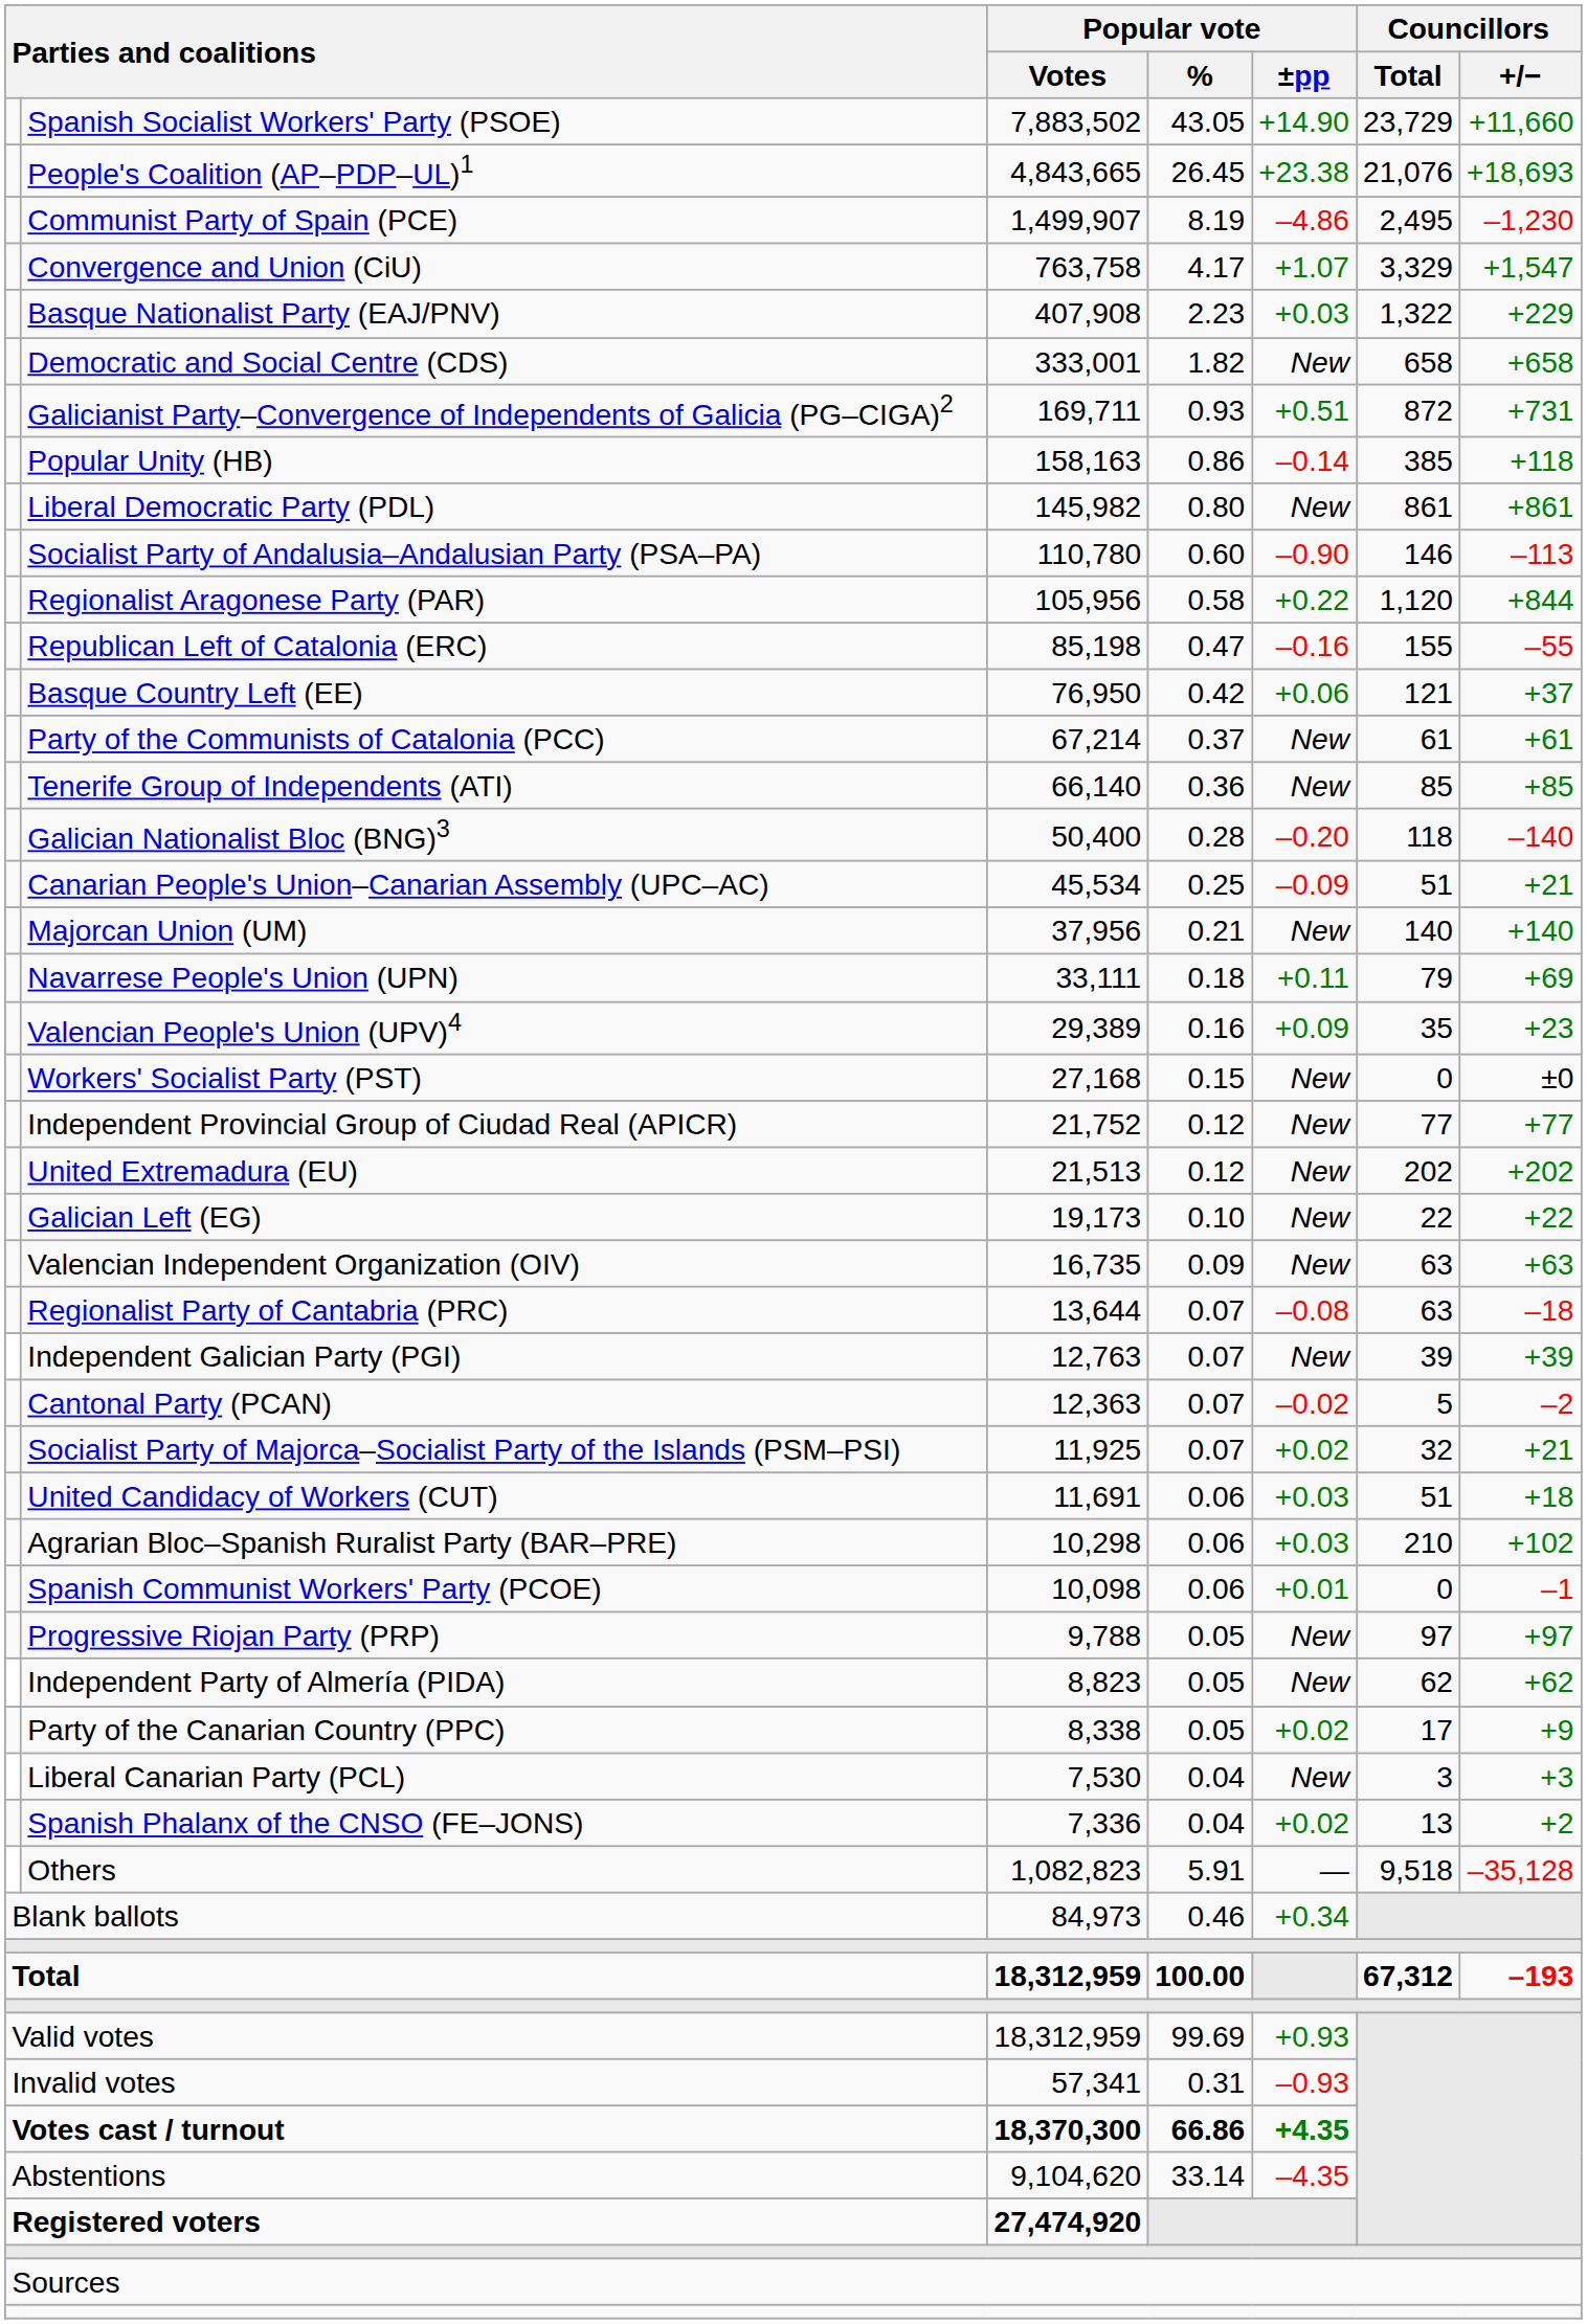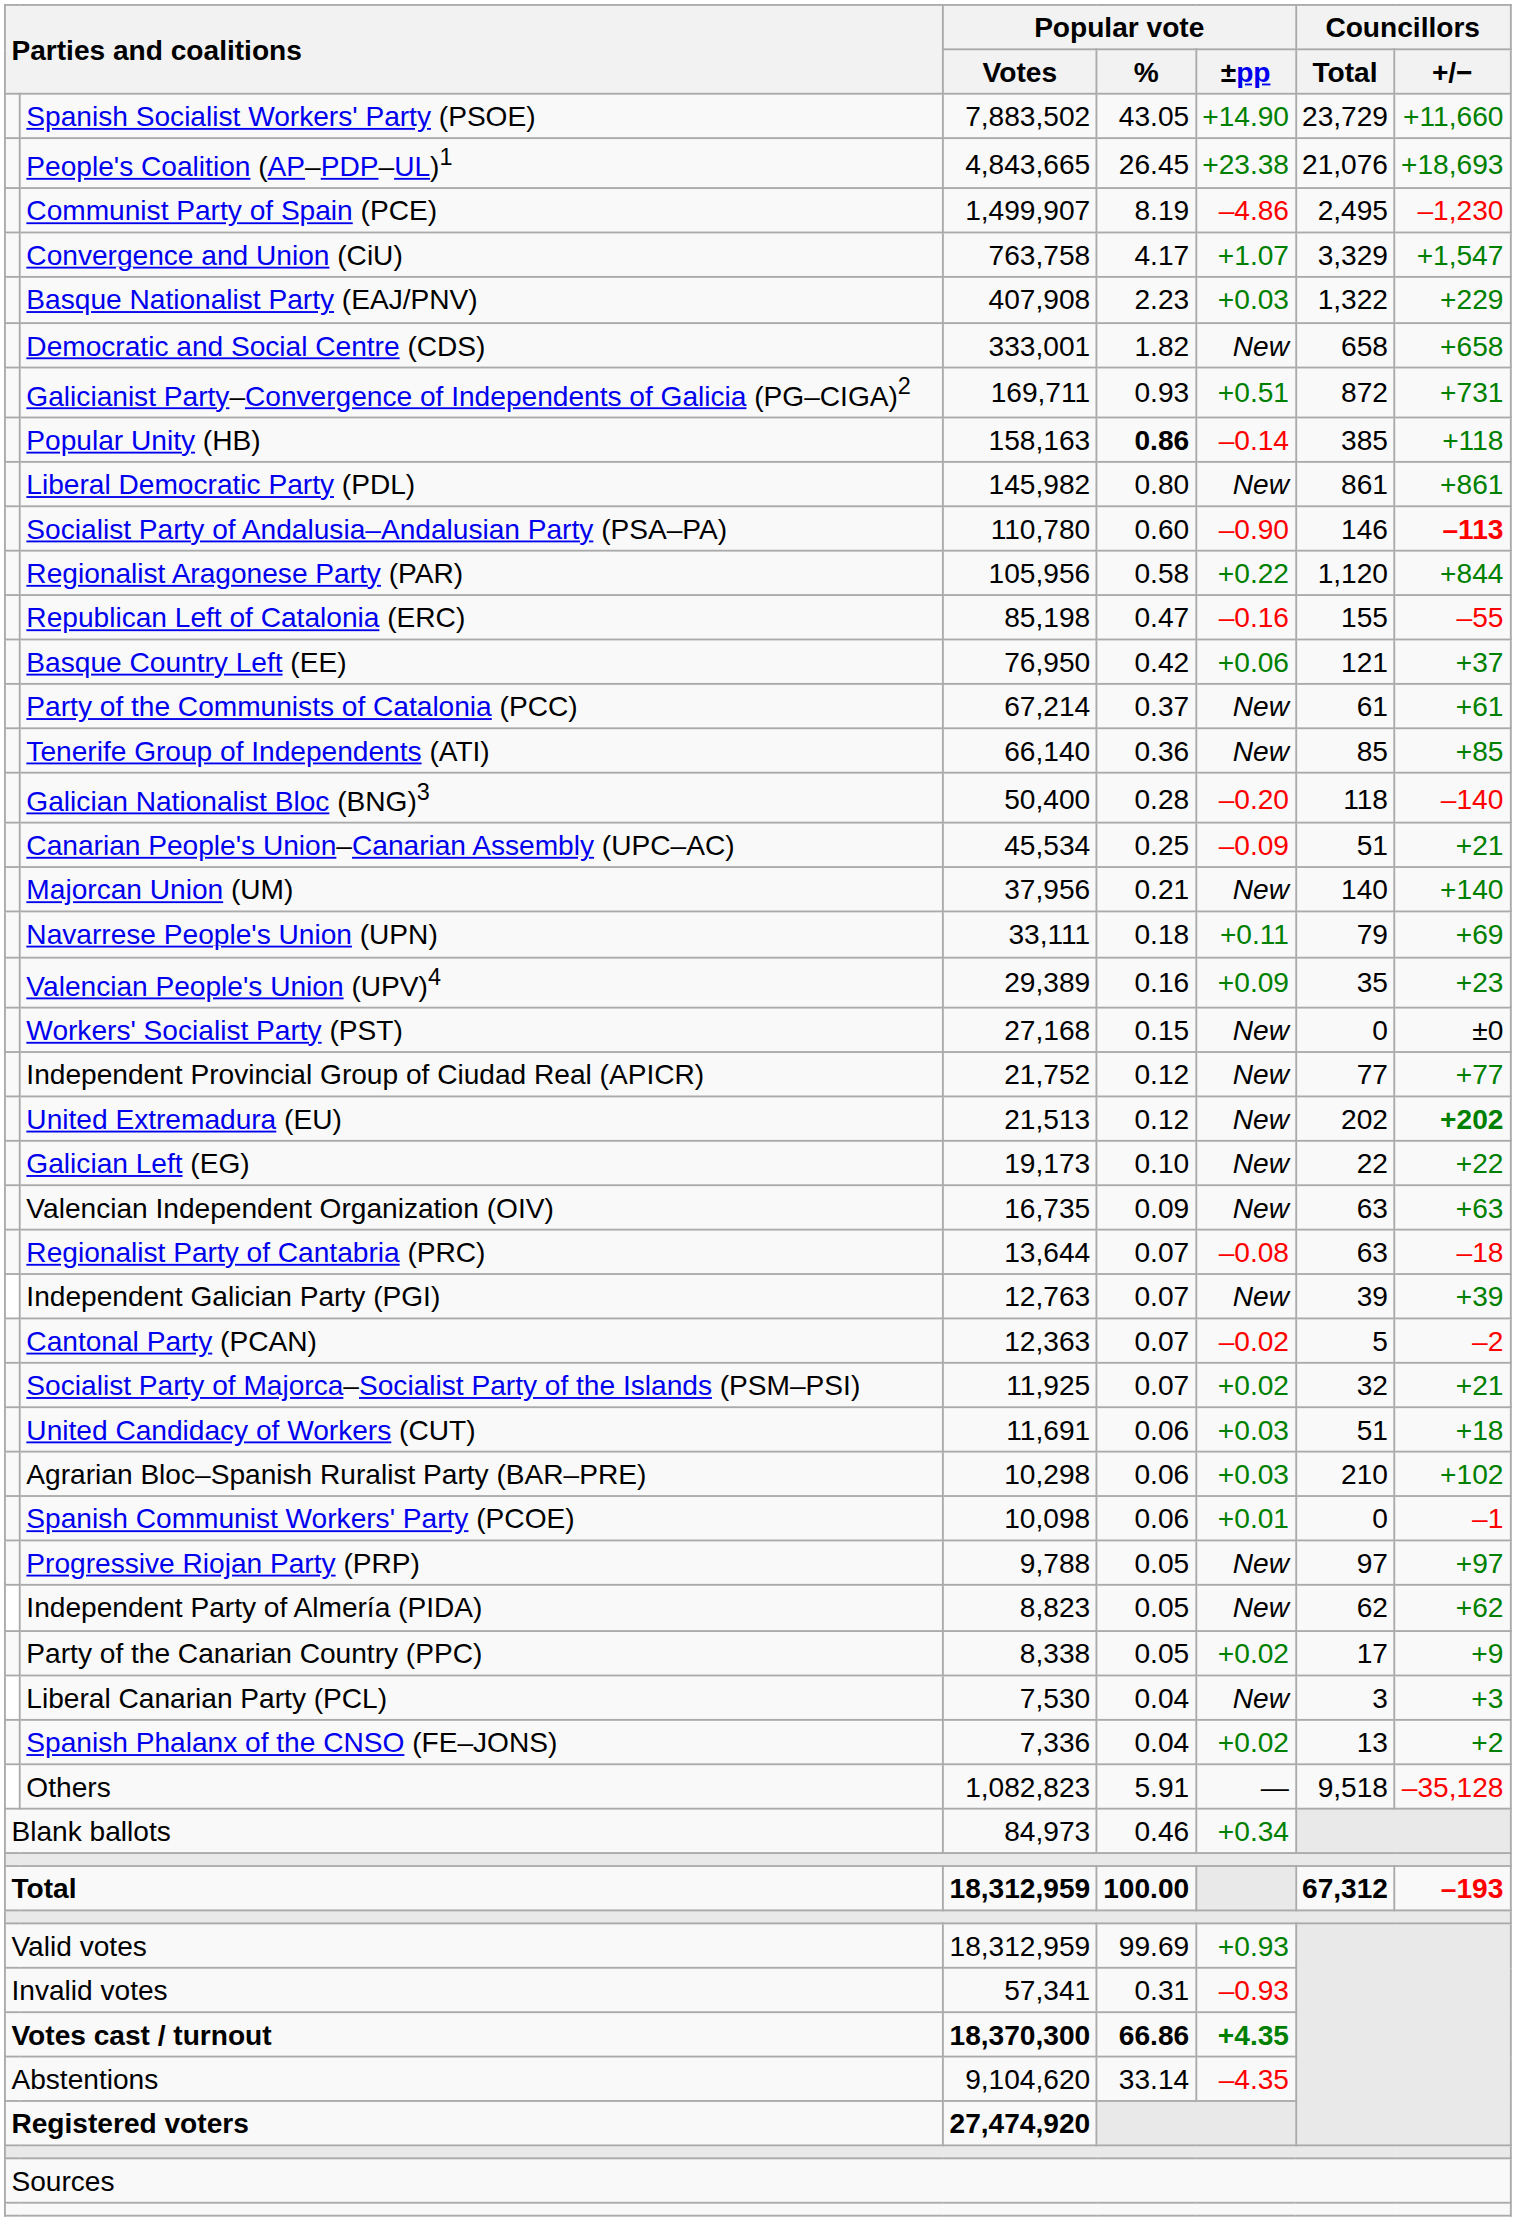Popular Unity (HB) | Popular vote / %: normal -> bold
Socialist Party of Andalusia–Andalusian Party (PSA–PA) | Councillors / +/−: normal -> bold
United Extremadura (EU) | Councillors / +/−: normal -> bold
